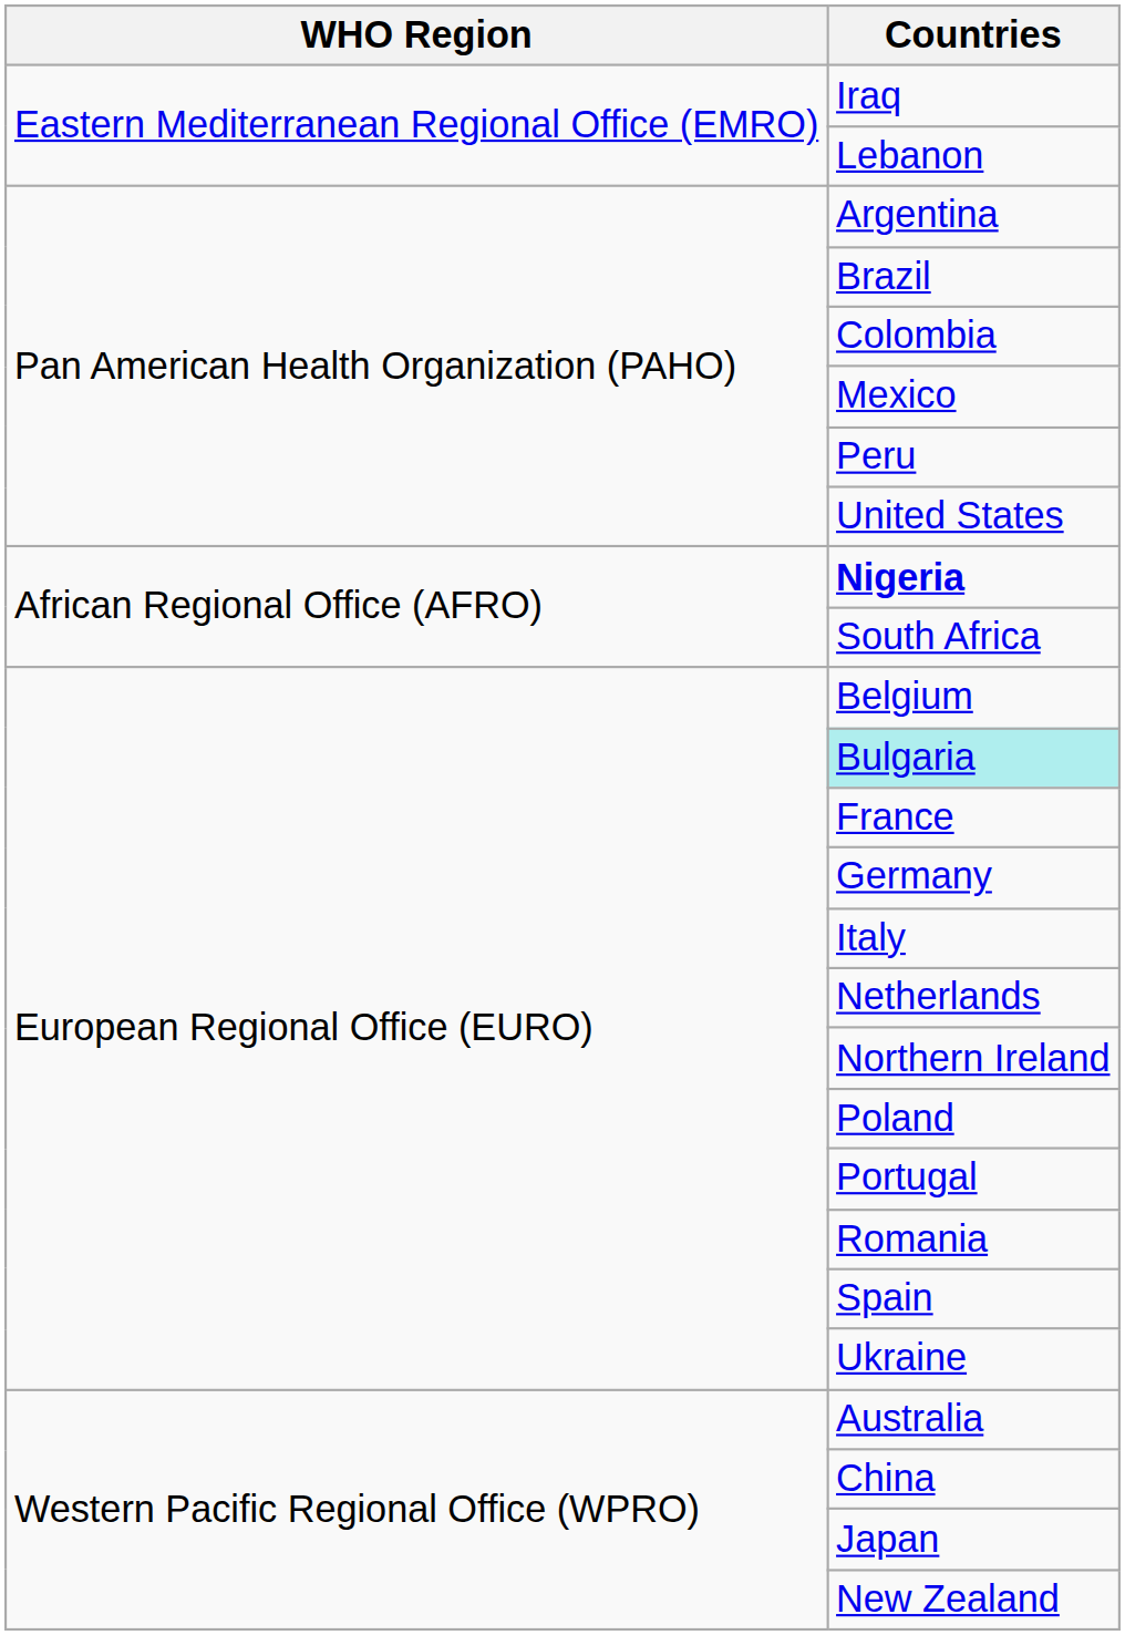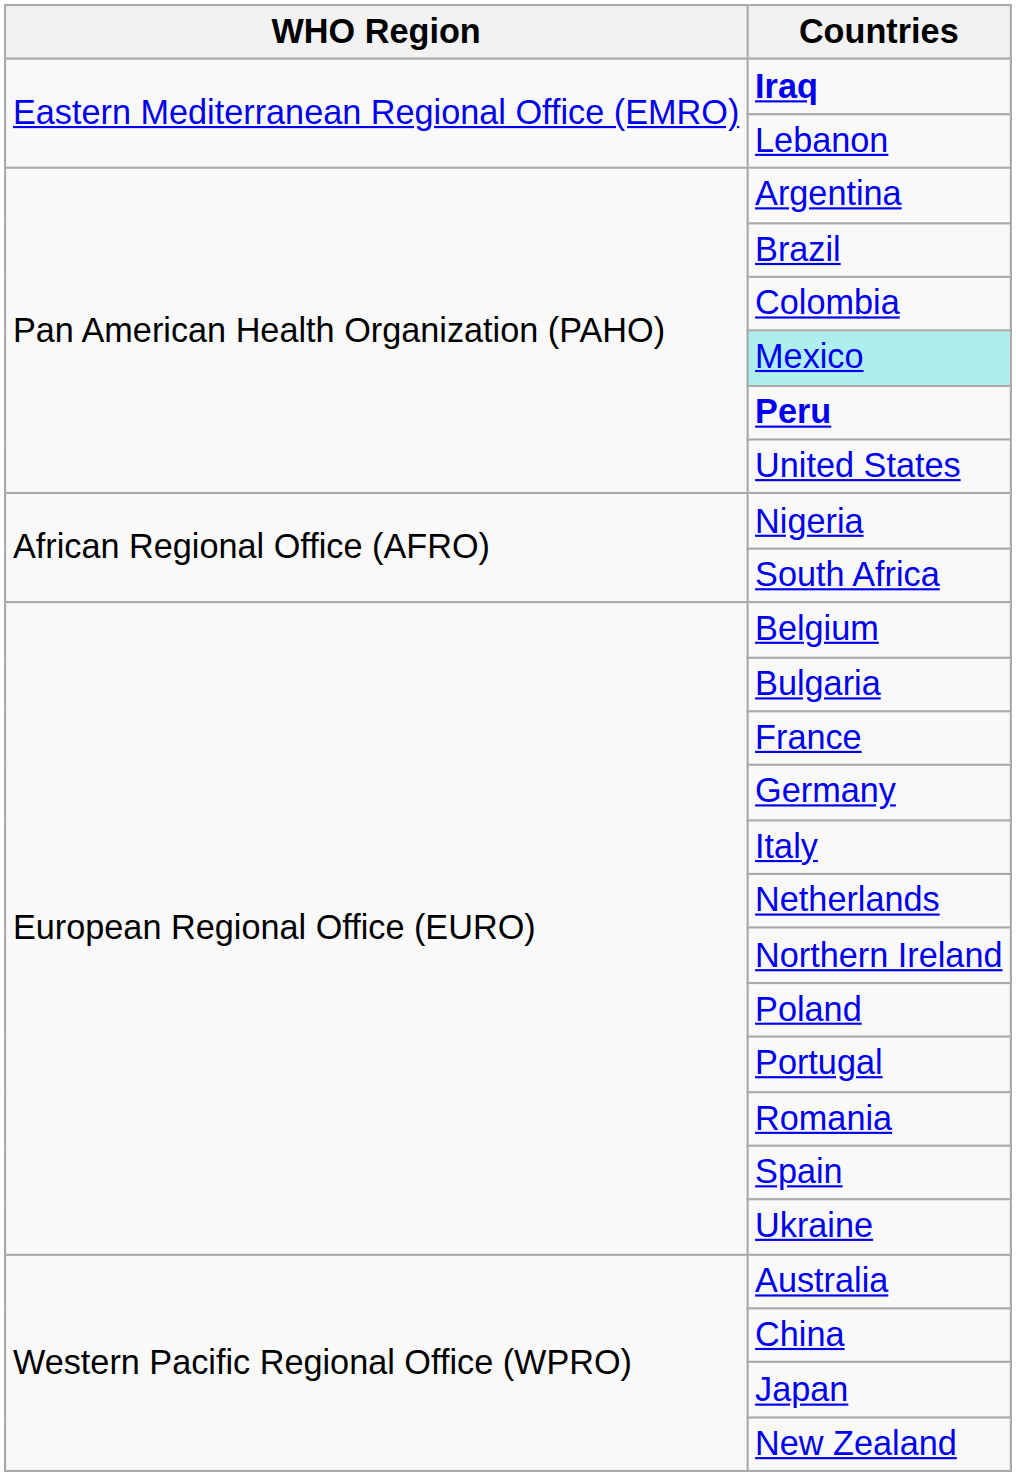Iraq | Countries: normal -> bold
Mexico | Countries: no background -> paleturquoise background
Peru | Countries: normal -> bold
Nigeria | Countries: bold -> normal
Bulgaria | Countries: paleturquoise background -> no background
